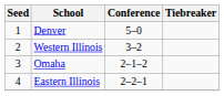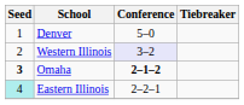Western Illinois | Conference: no background -> lavender background
Omaha | Seed: normal -> bold
Omaha | Conference: normal -> bold
Eastern Illinois | Seed: no background -> paleturquoise background
